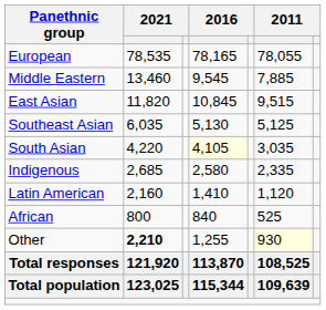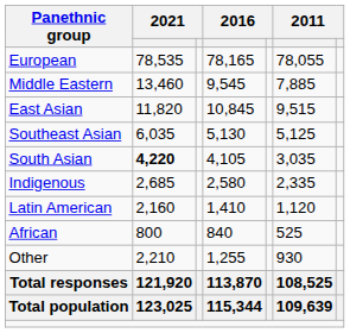South Asian | column 2: normal -> bold
South Asian | column 4: lightyellow background -> no background
Other | column 2: bold -> normal
Other | column 6: lightyellow background -> no background
